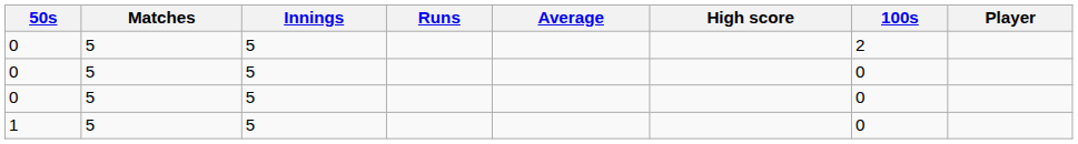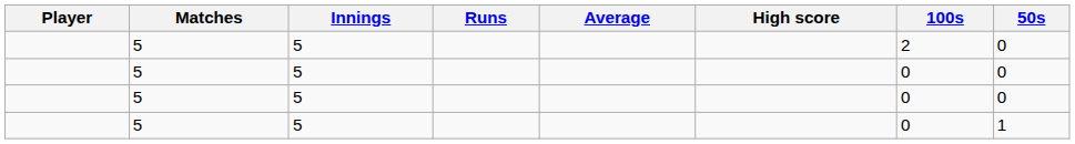columns swapped: Player <-> 50s
